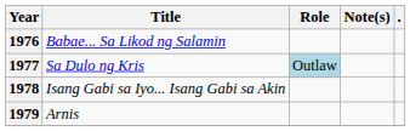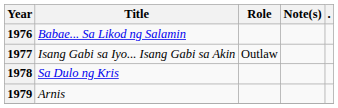1977 | Title: Sa Dulo ng Kris -> Isang Gabi sa Iyo... Isang Gabi sa Akin
1977 | Role: lightblue background -> no background
1978 | Title: Isang Gabi sa Iyo... Isang Gabi sa Akin -> Sa Dulo ng Kris
